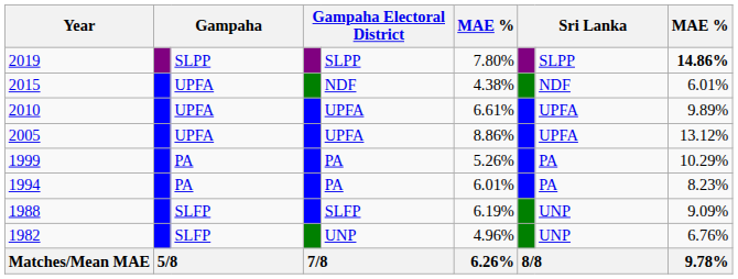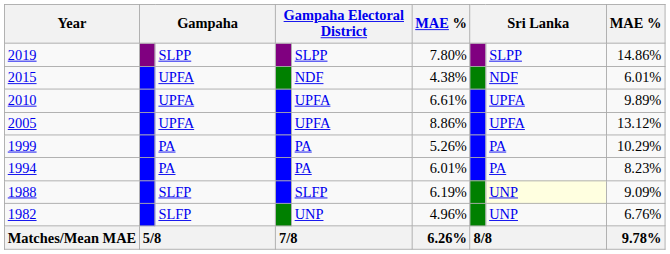2019 | column 9: bold -> normal
1988 | column 8: no background -> lightyellow background
